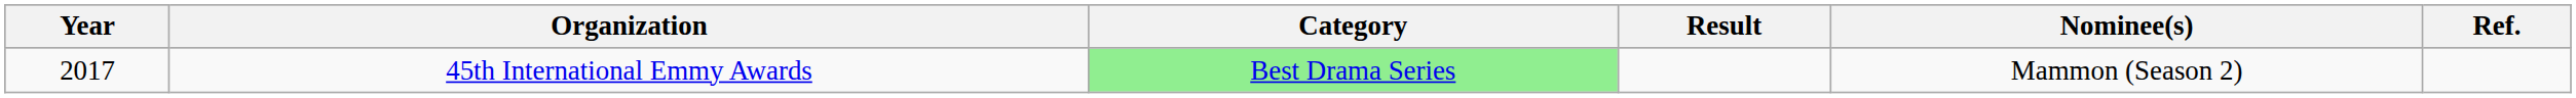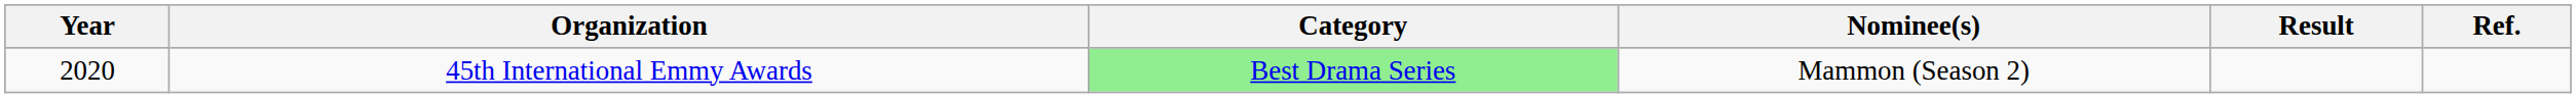columns swapped: Nominee(s) <-> Result
45th International Emmy Awards | Year: 2017 -> 2020
